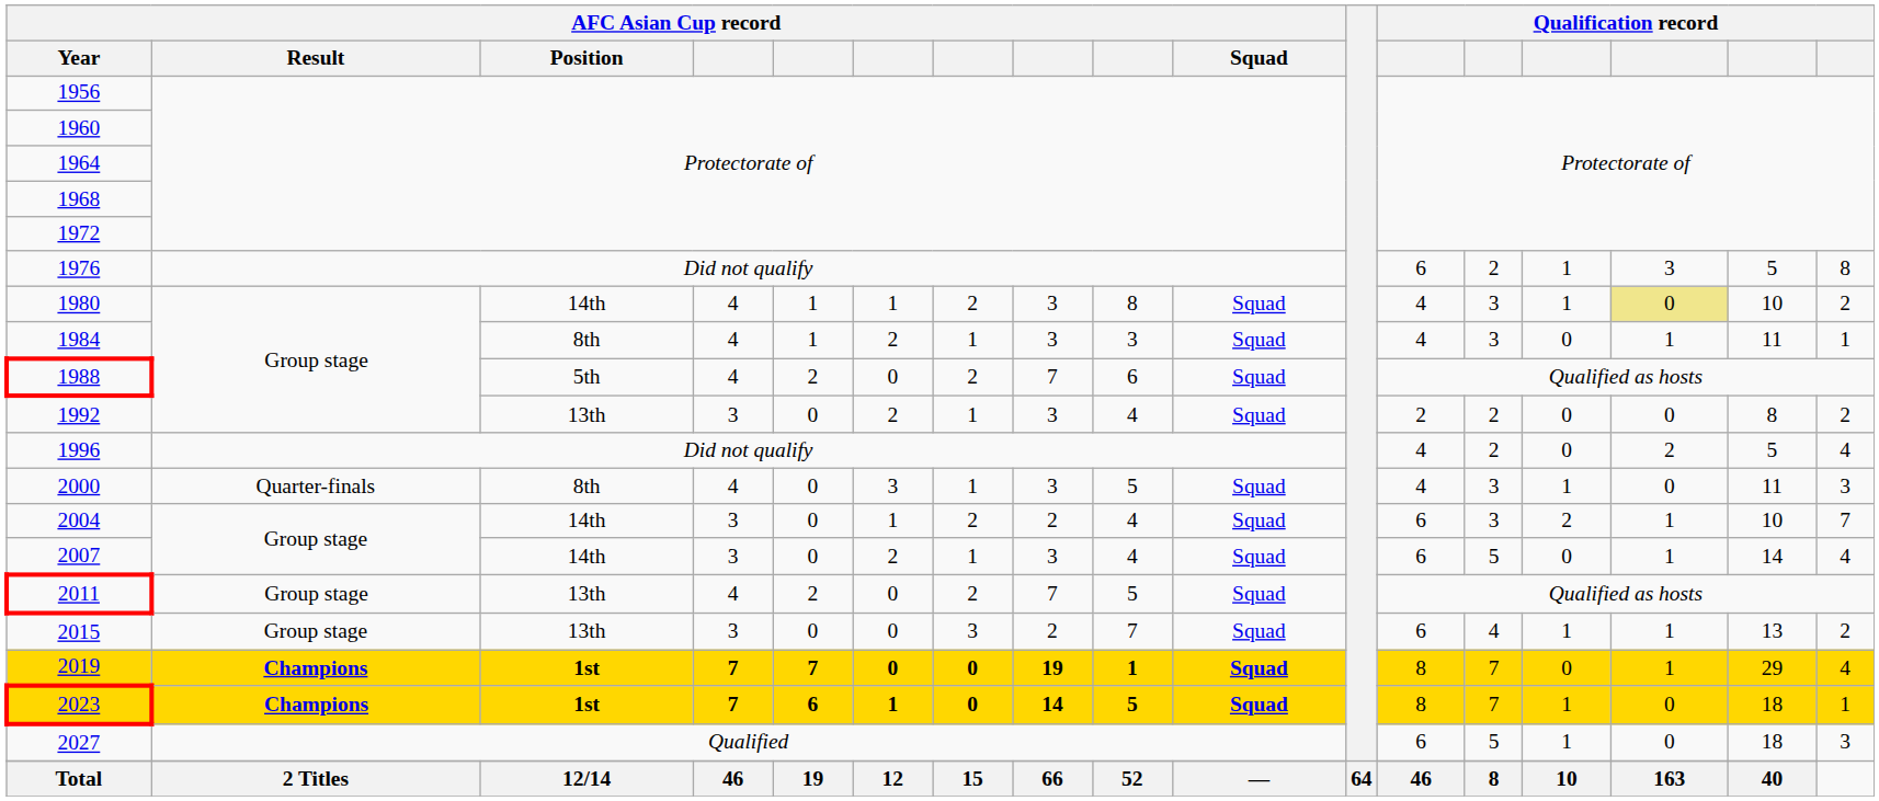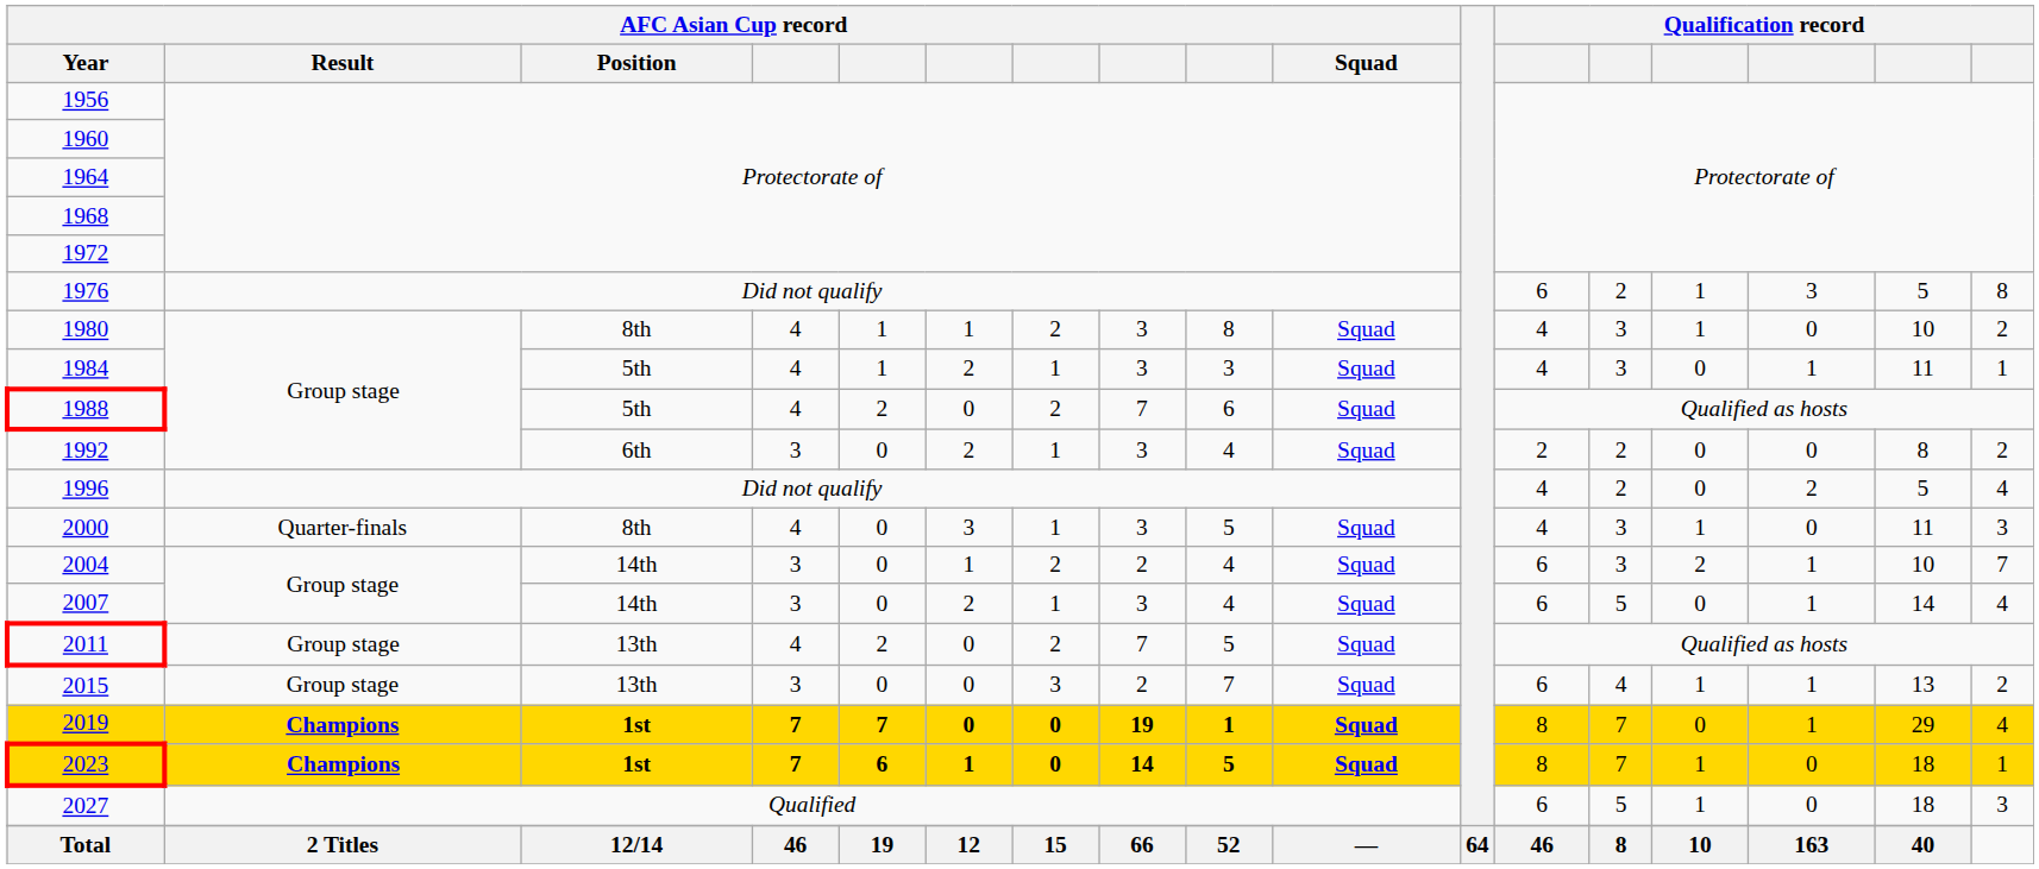1980 | AFC Asian Cup record / Position: 14th -> 8th
1980 | column 15: khaki background -> no background
1984 | AFC Asian Cup record / Position: 8th -> 5th
1992 | AFC Asian Cup record / Position: 13th -> 6th
